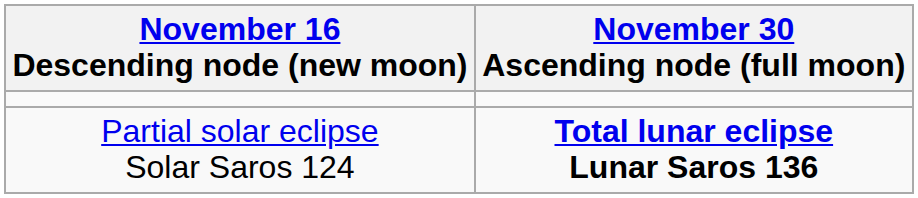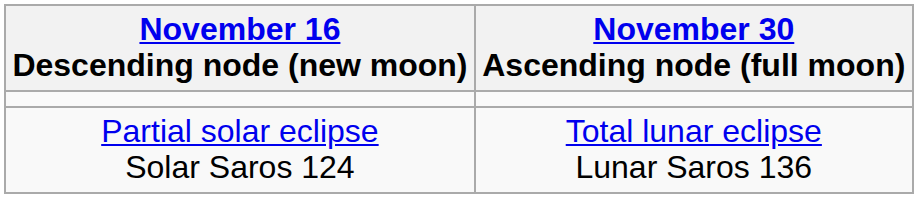row 3 | November 30 Ascending node (full moon): bold -> normal
